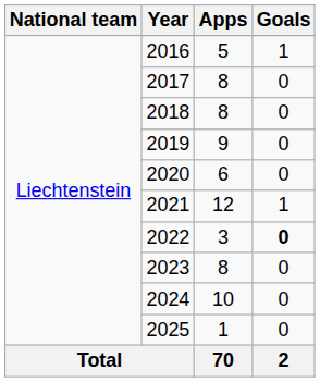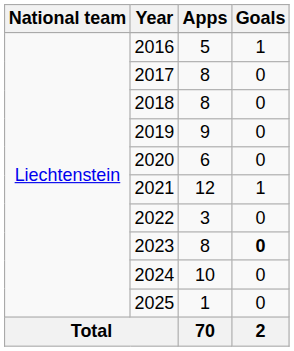2022 | Goals: bold -> normal
2023 | Goals: normal -> bold
